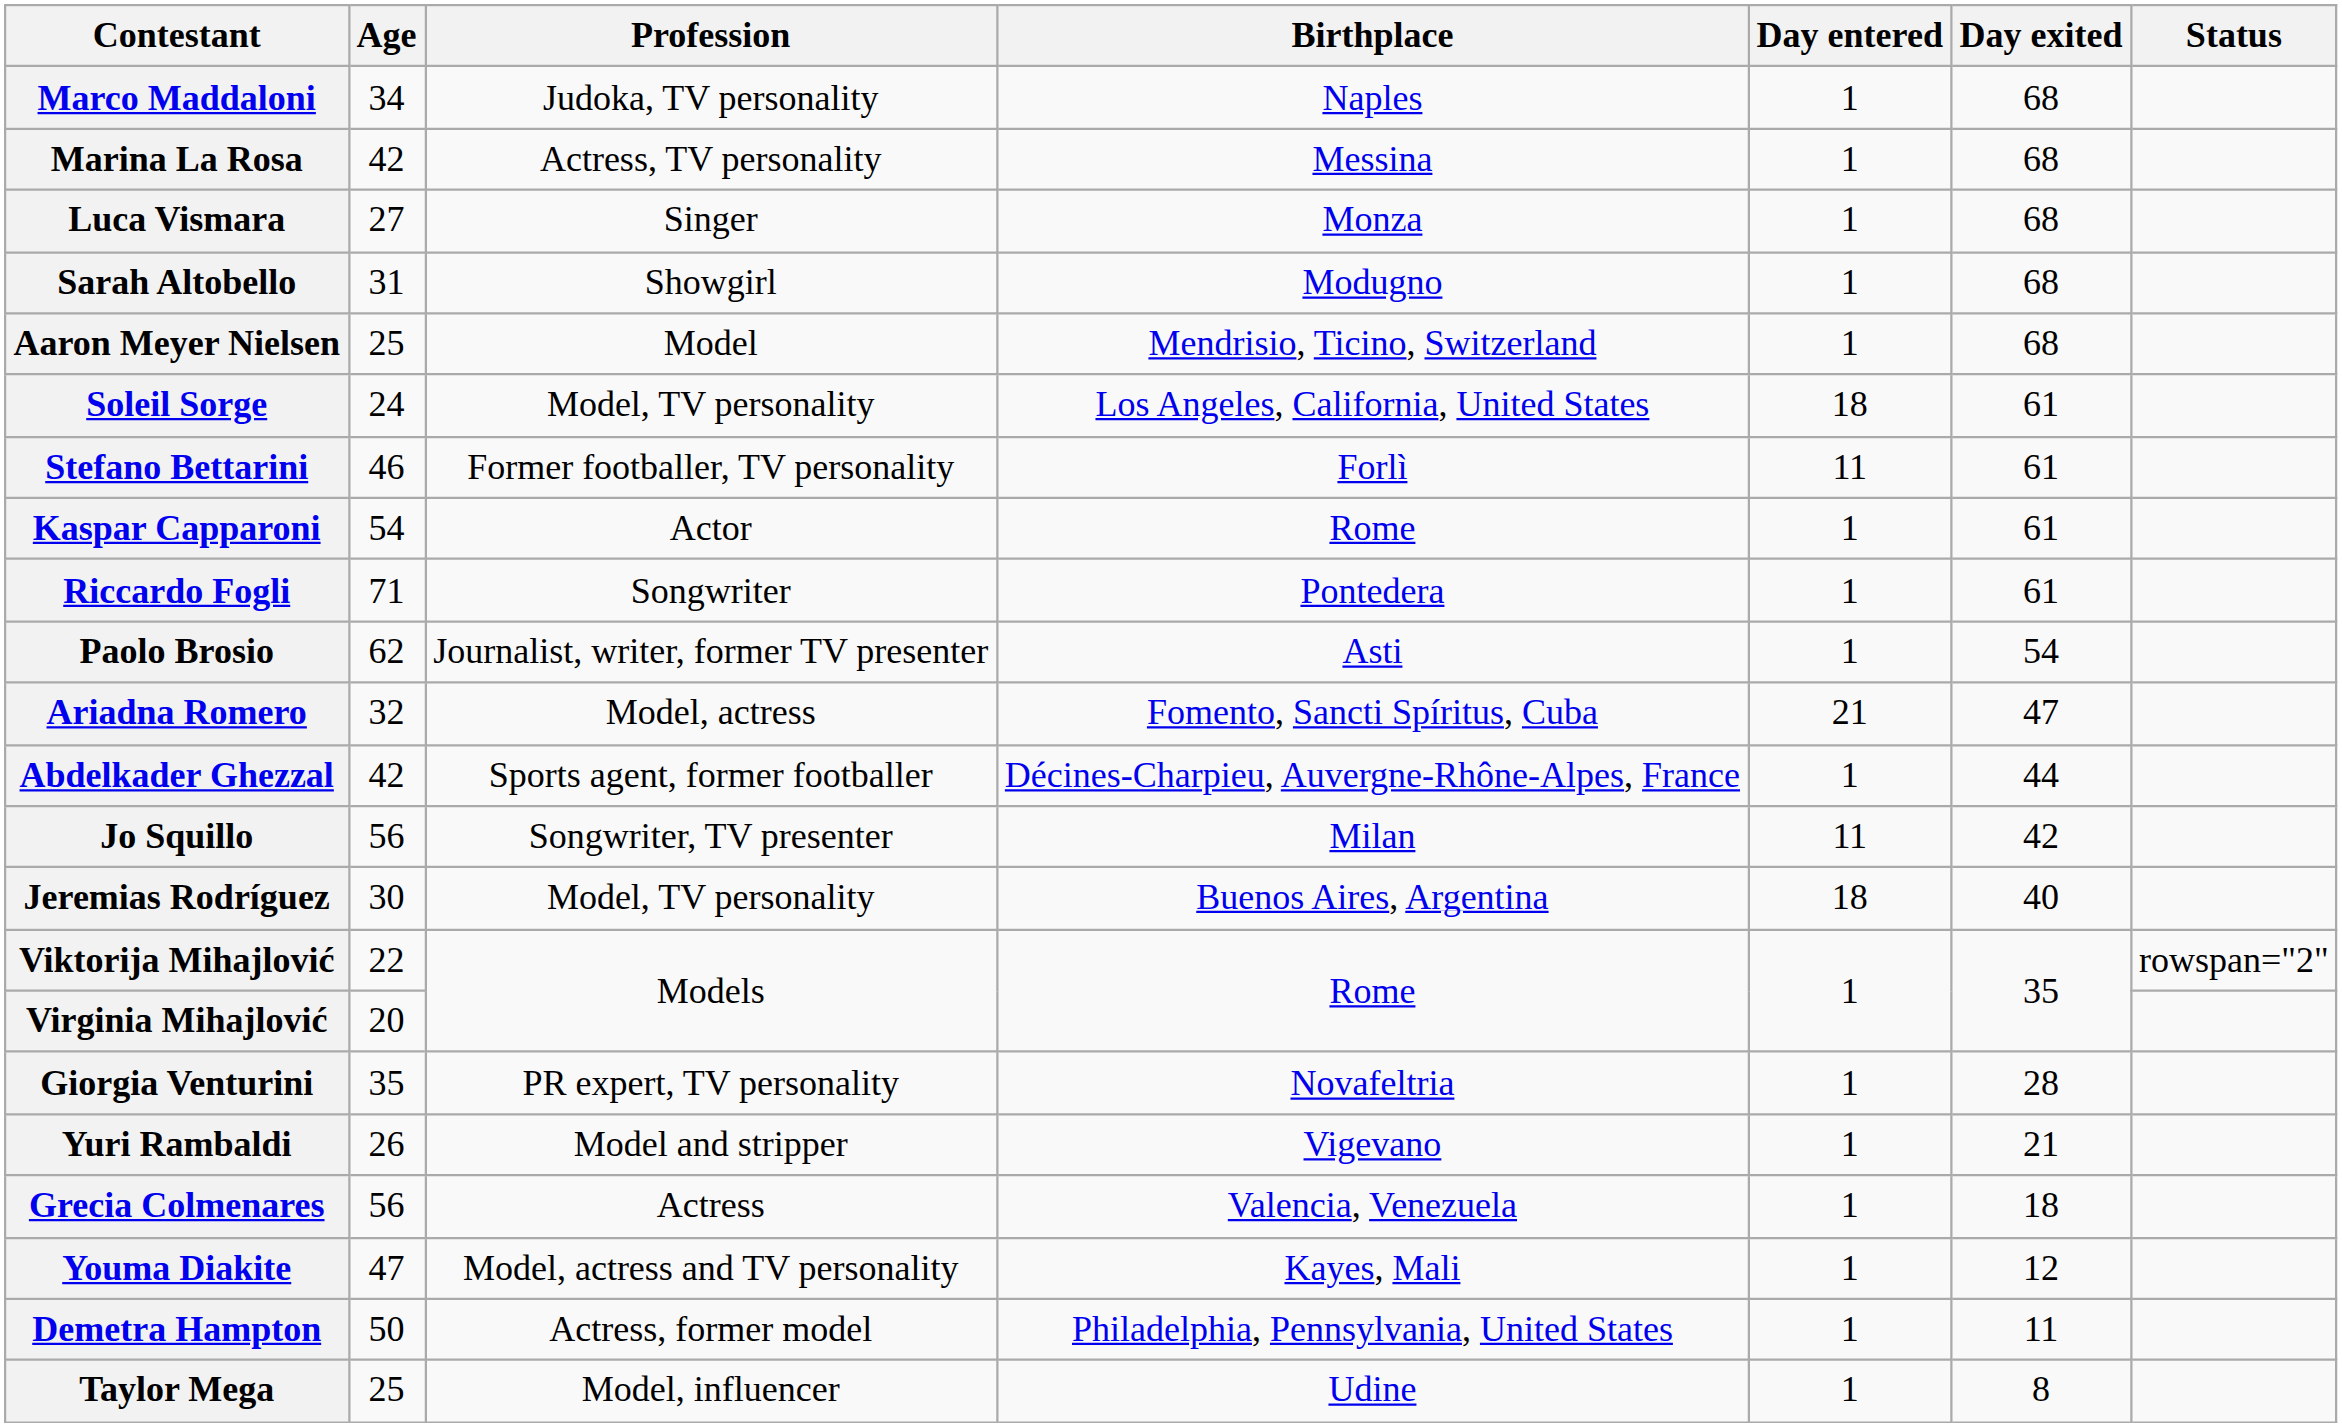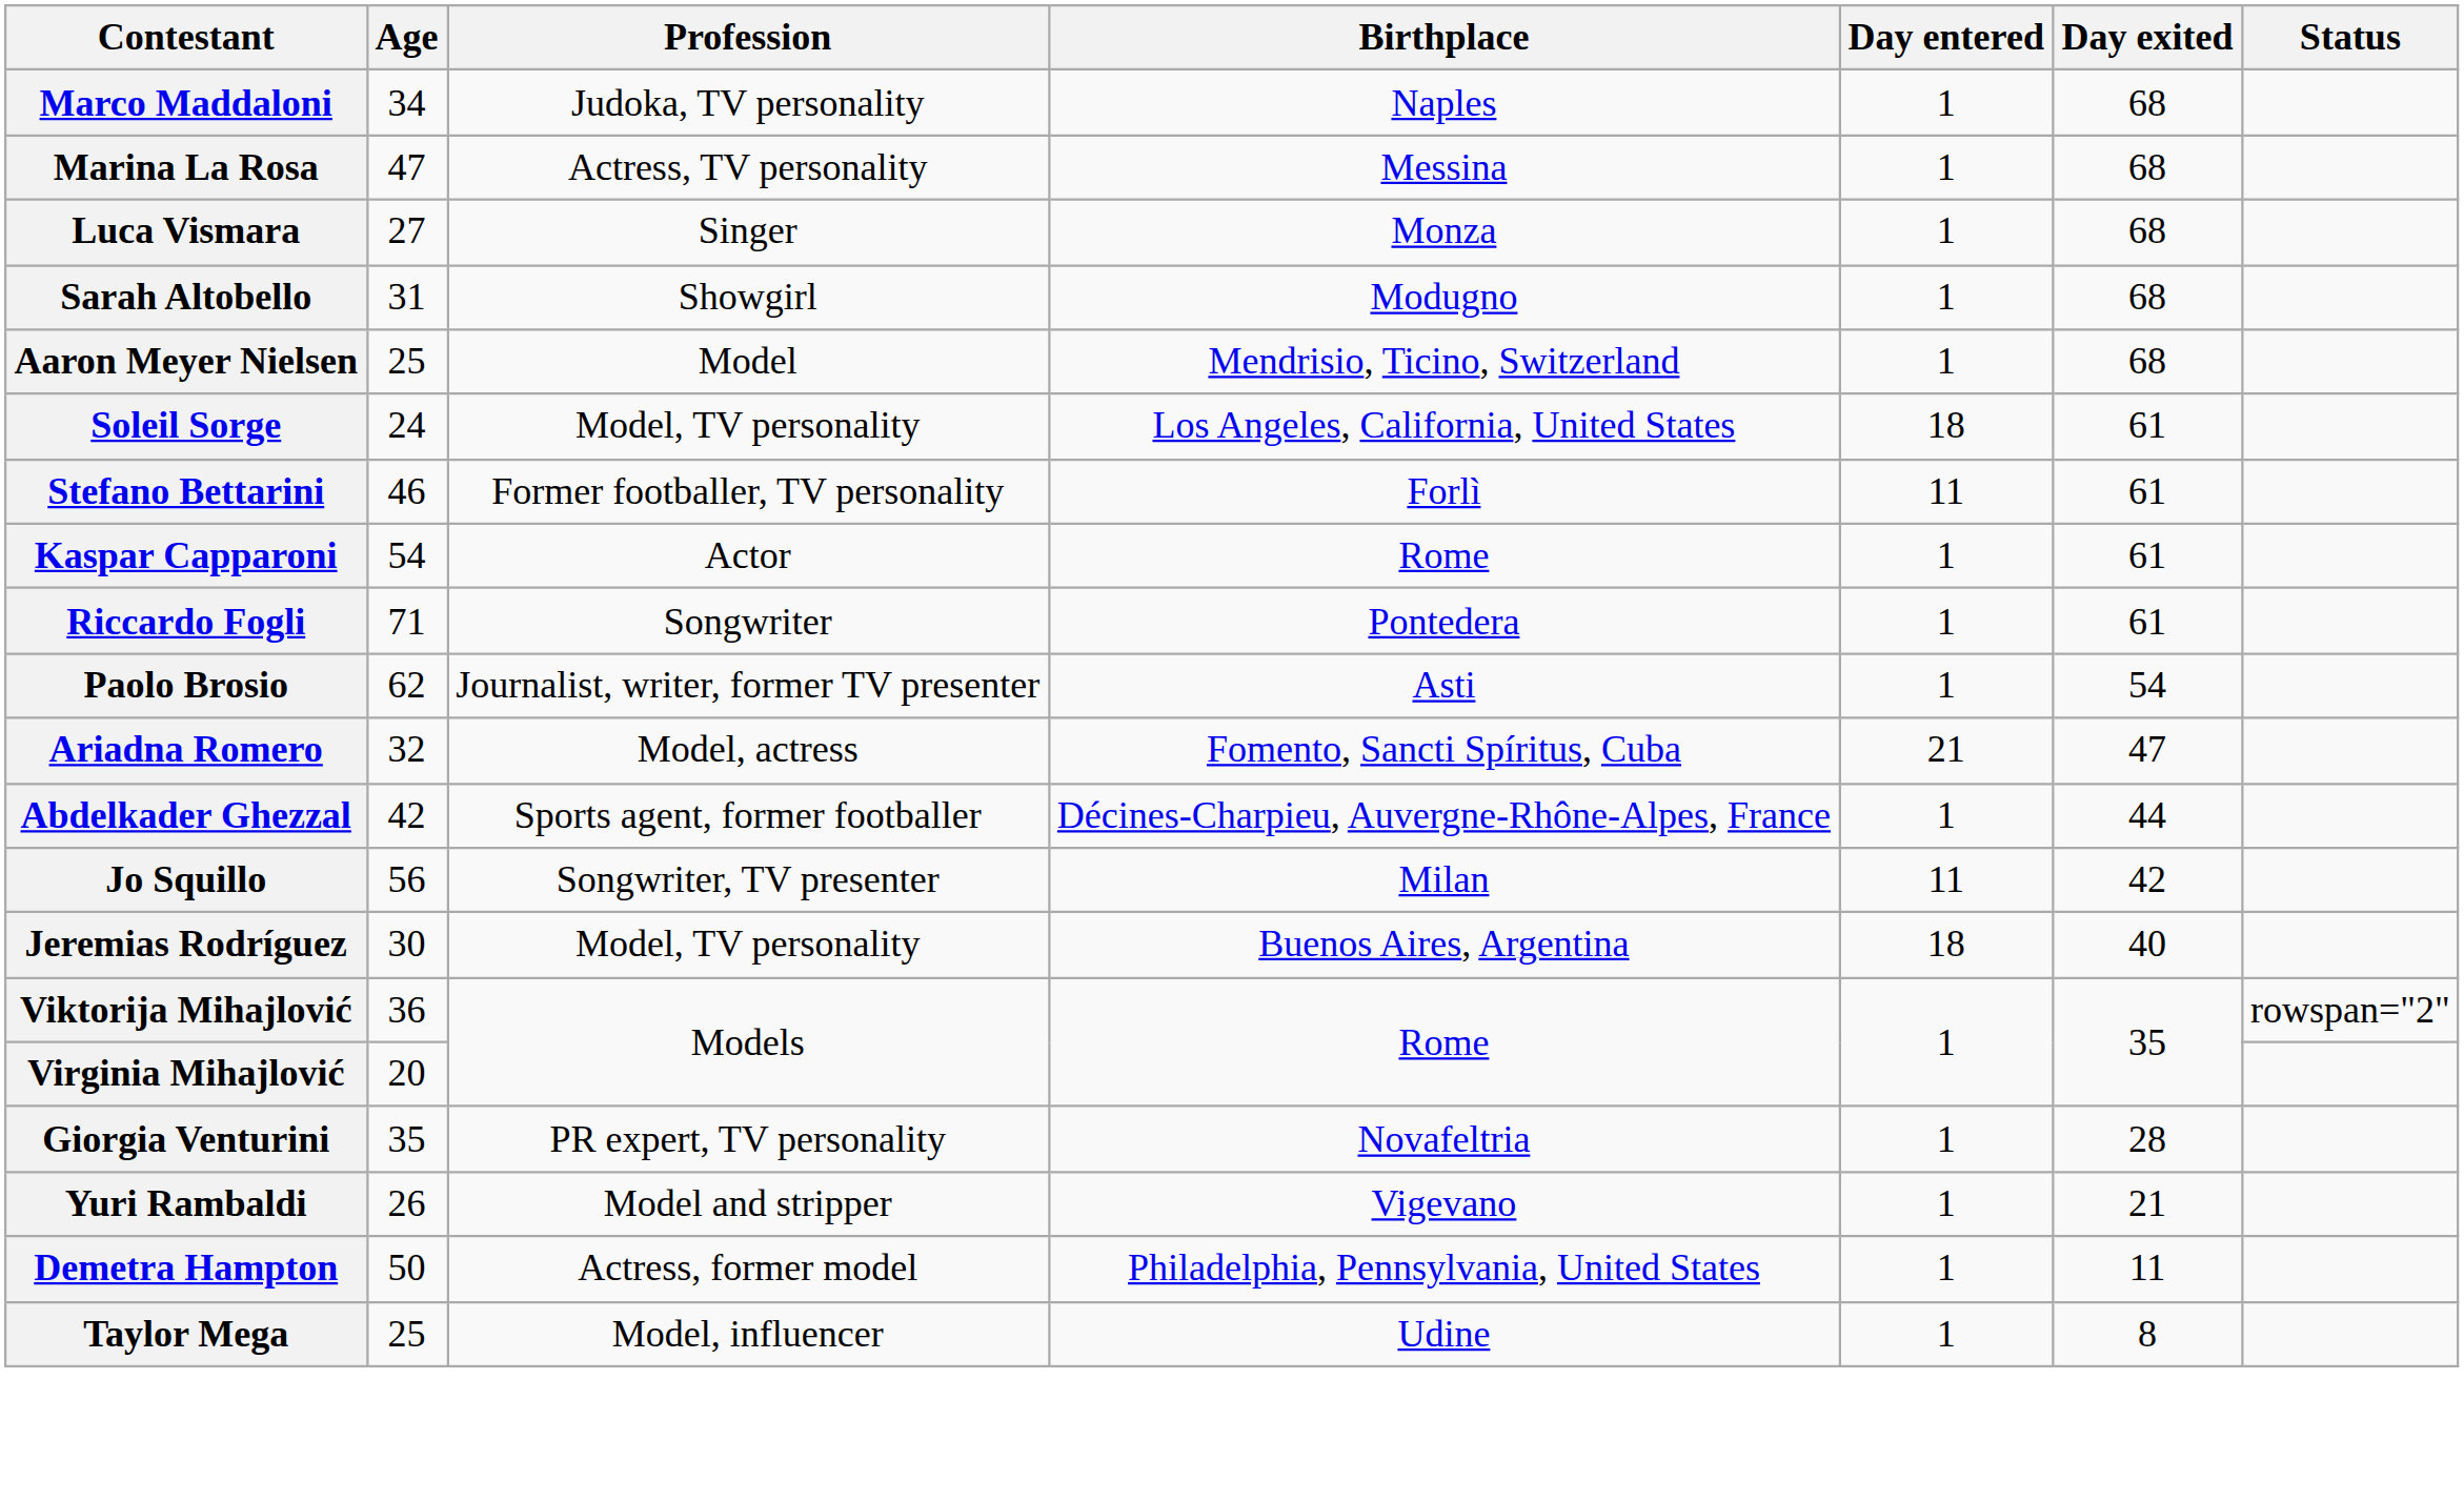Marina La Rosa | Age: 42 -> 47
Viktorija Mihajlović | Age: 22 -> 36
- row: Grecia Colmenares | 56 | Actress | Valencia, Venezuela | 1 | 18
- row: Youma Diakite | 47 | Model, actress and TV personality | Kayes, Mali | 1 | 12
